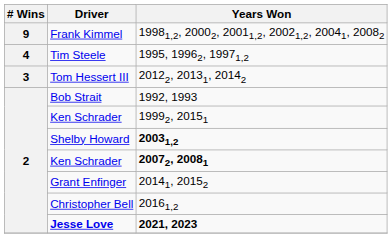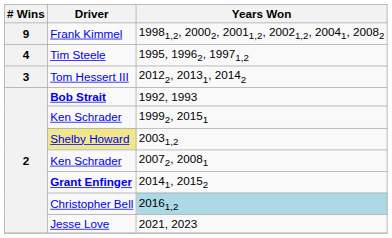Bob Strait | Driver: normal -> bold
Shelby Howard | Driver: no background -> khaki background
Shelby Howard | Years Won: bold -> normal
Ken Schrader / 20072, 20081 | Years Won: bold -> normal
Grant Enfinger | Driver: normal -> bold
Christopher Bell | Years Won: no background -> lightblue background
Jesse Love | Driver: bold -> normal
Jesse Love | Years Won: bold -> normal
